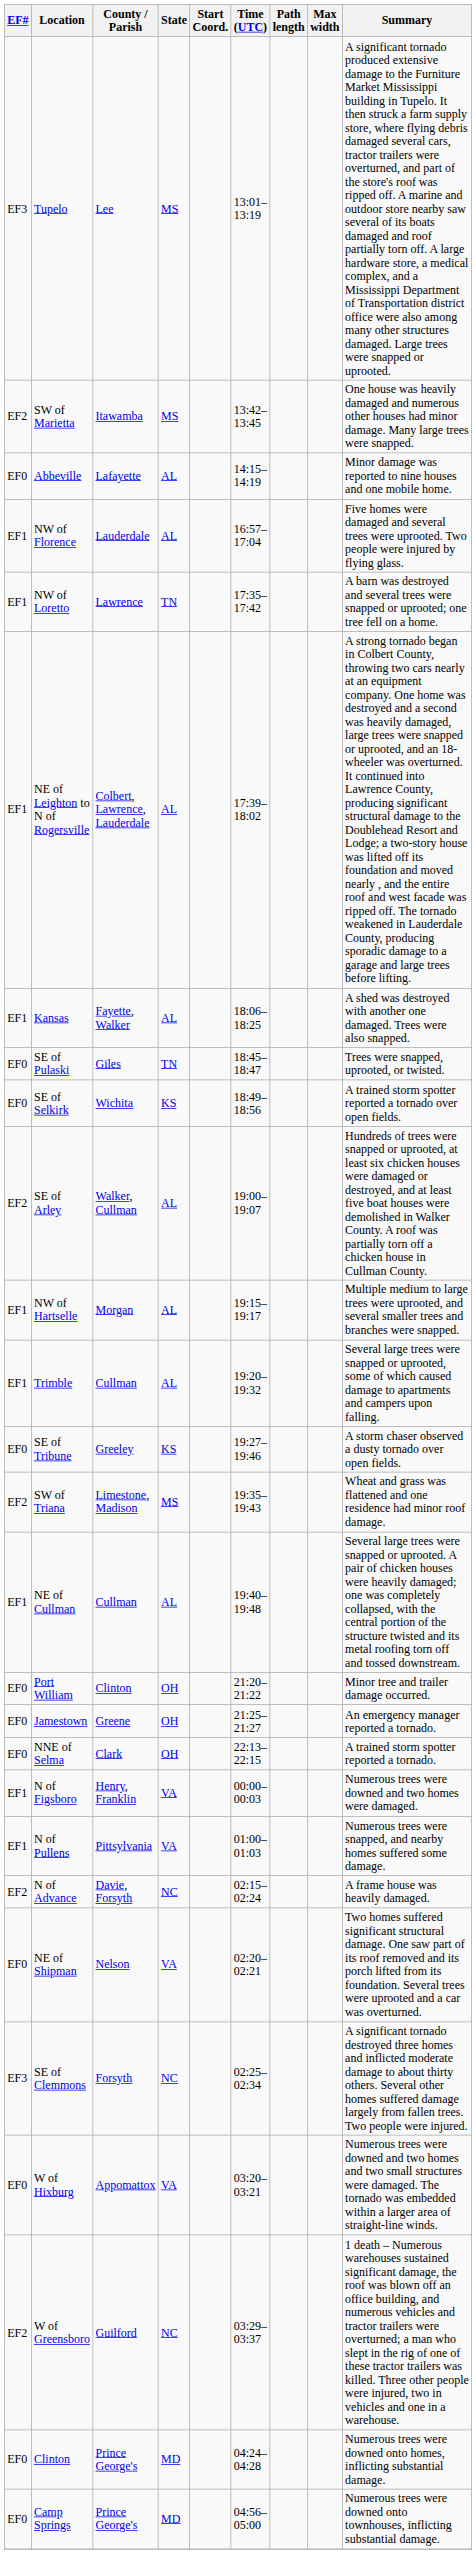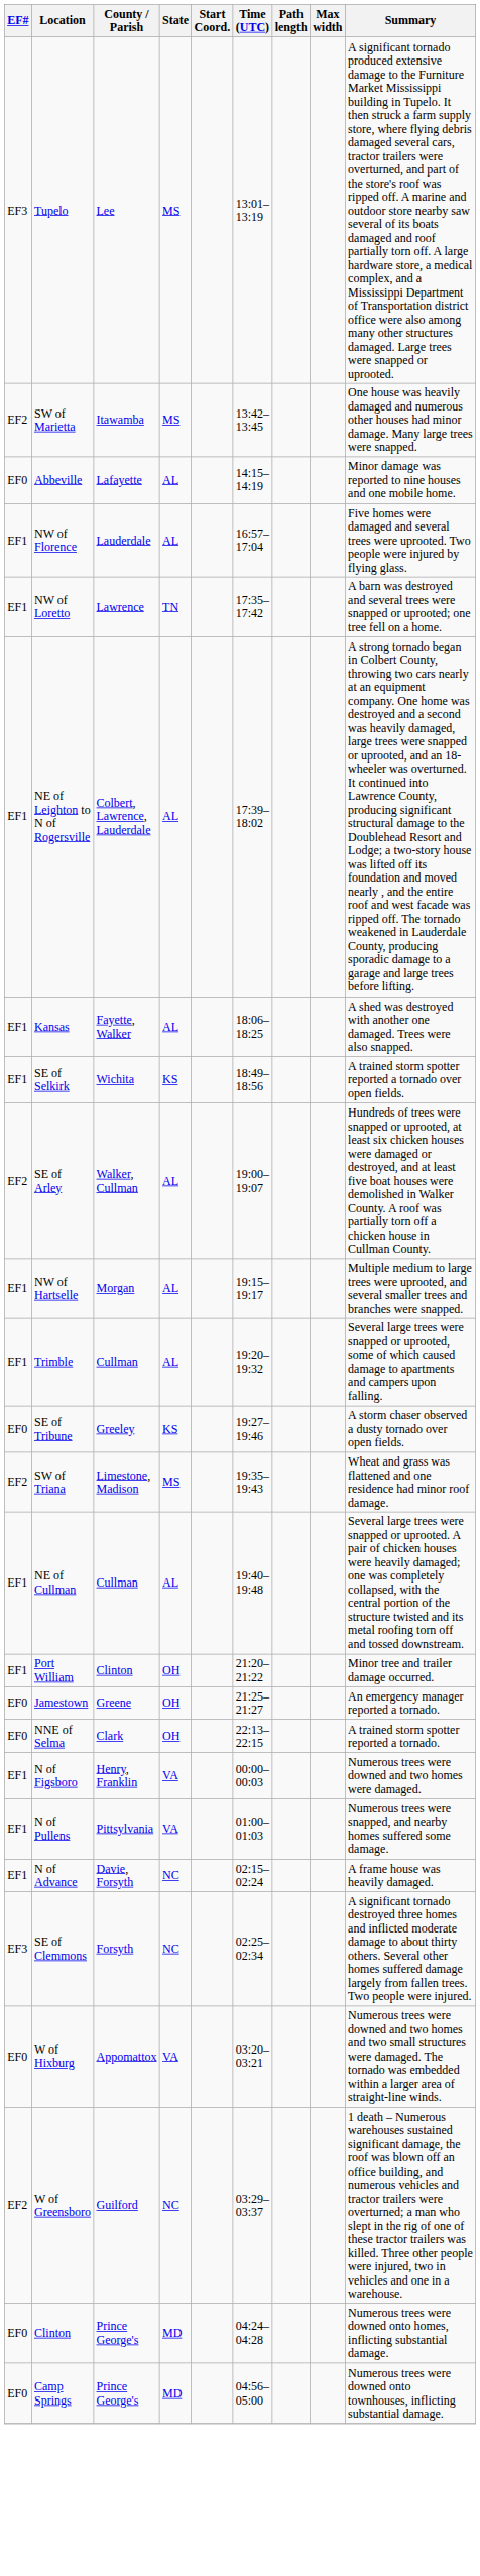- row: EF0 | SE of Pulaski | Giles | TN | 18:45–18:47 | Trees were snapped, uprooted, or twisted.
SE of Selkirk | EF#: EF0 -> EF1
Port William | EF#: EF0 -> EF1
N of Advance | EF#: EF2 -> EF1
- row: EF0 | NE of Shipman | Nelson | VA | 02:20–02:21 | Two homes suffered significant structural damage. One saw part of its roof removed and its porch lifted from its foundation. Several trees were uprooted and a car was overturned.
